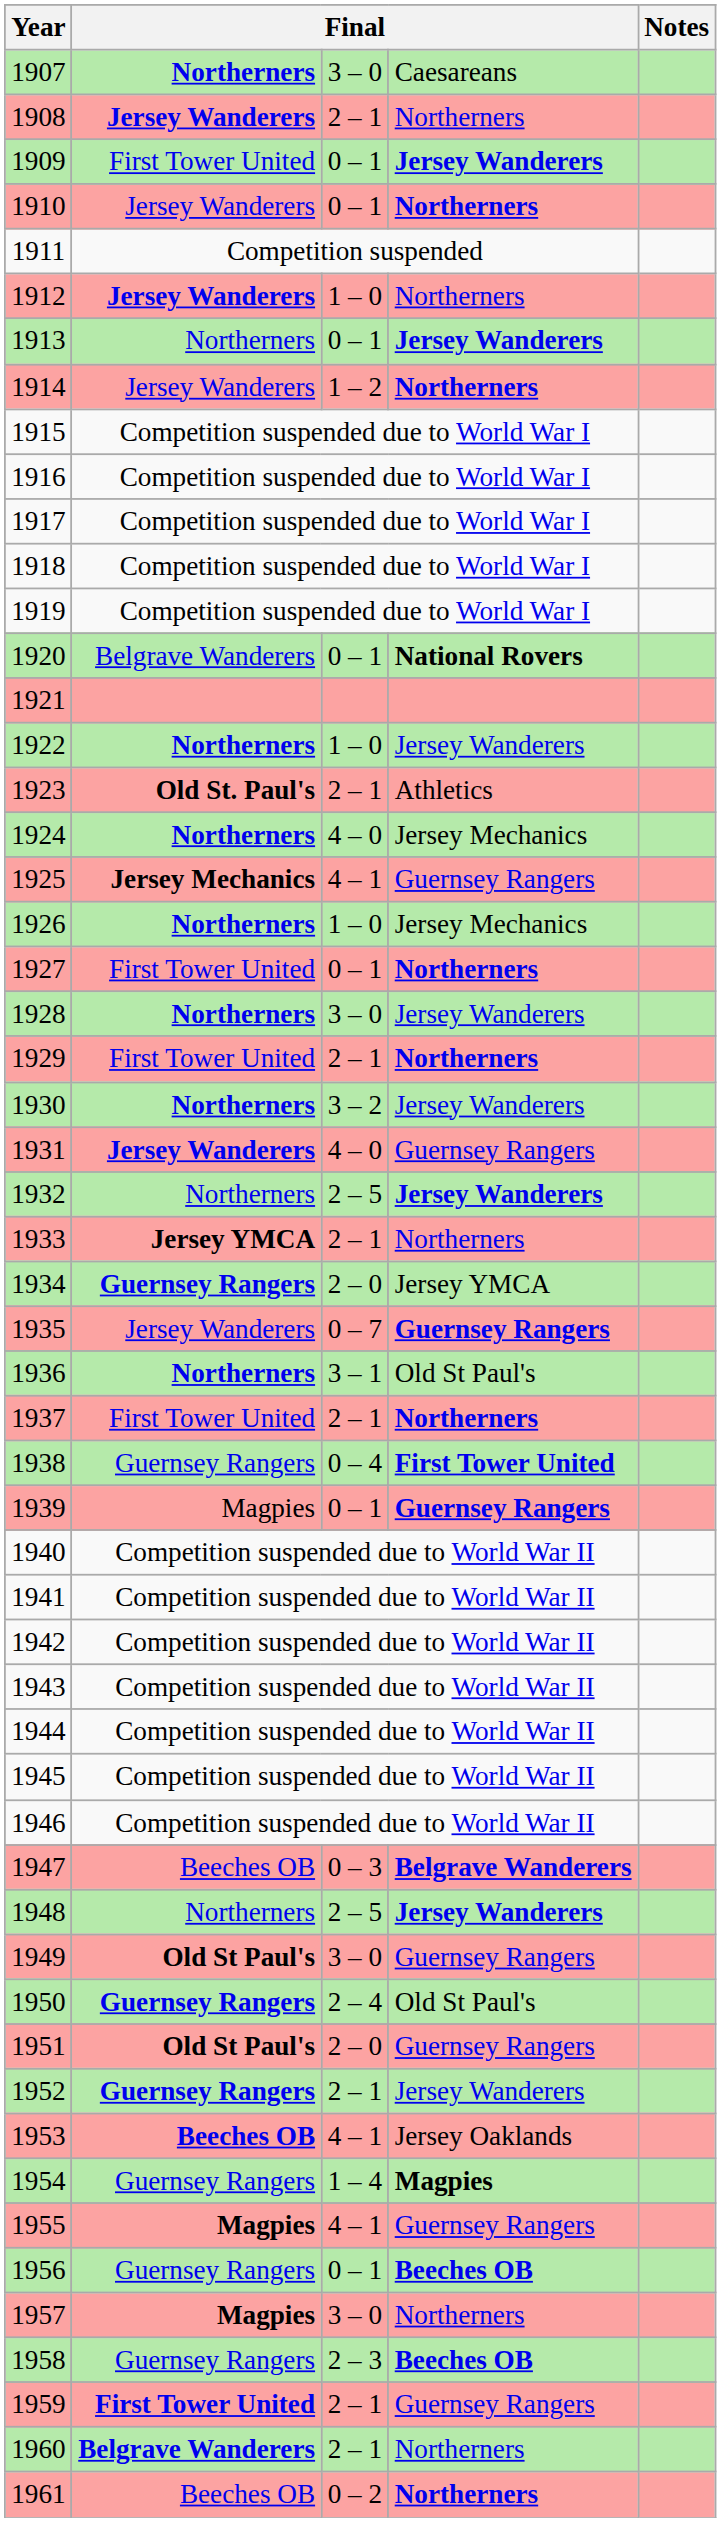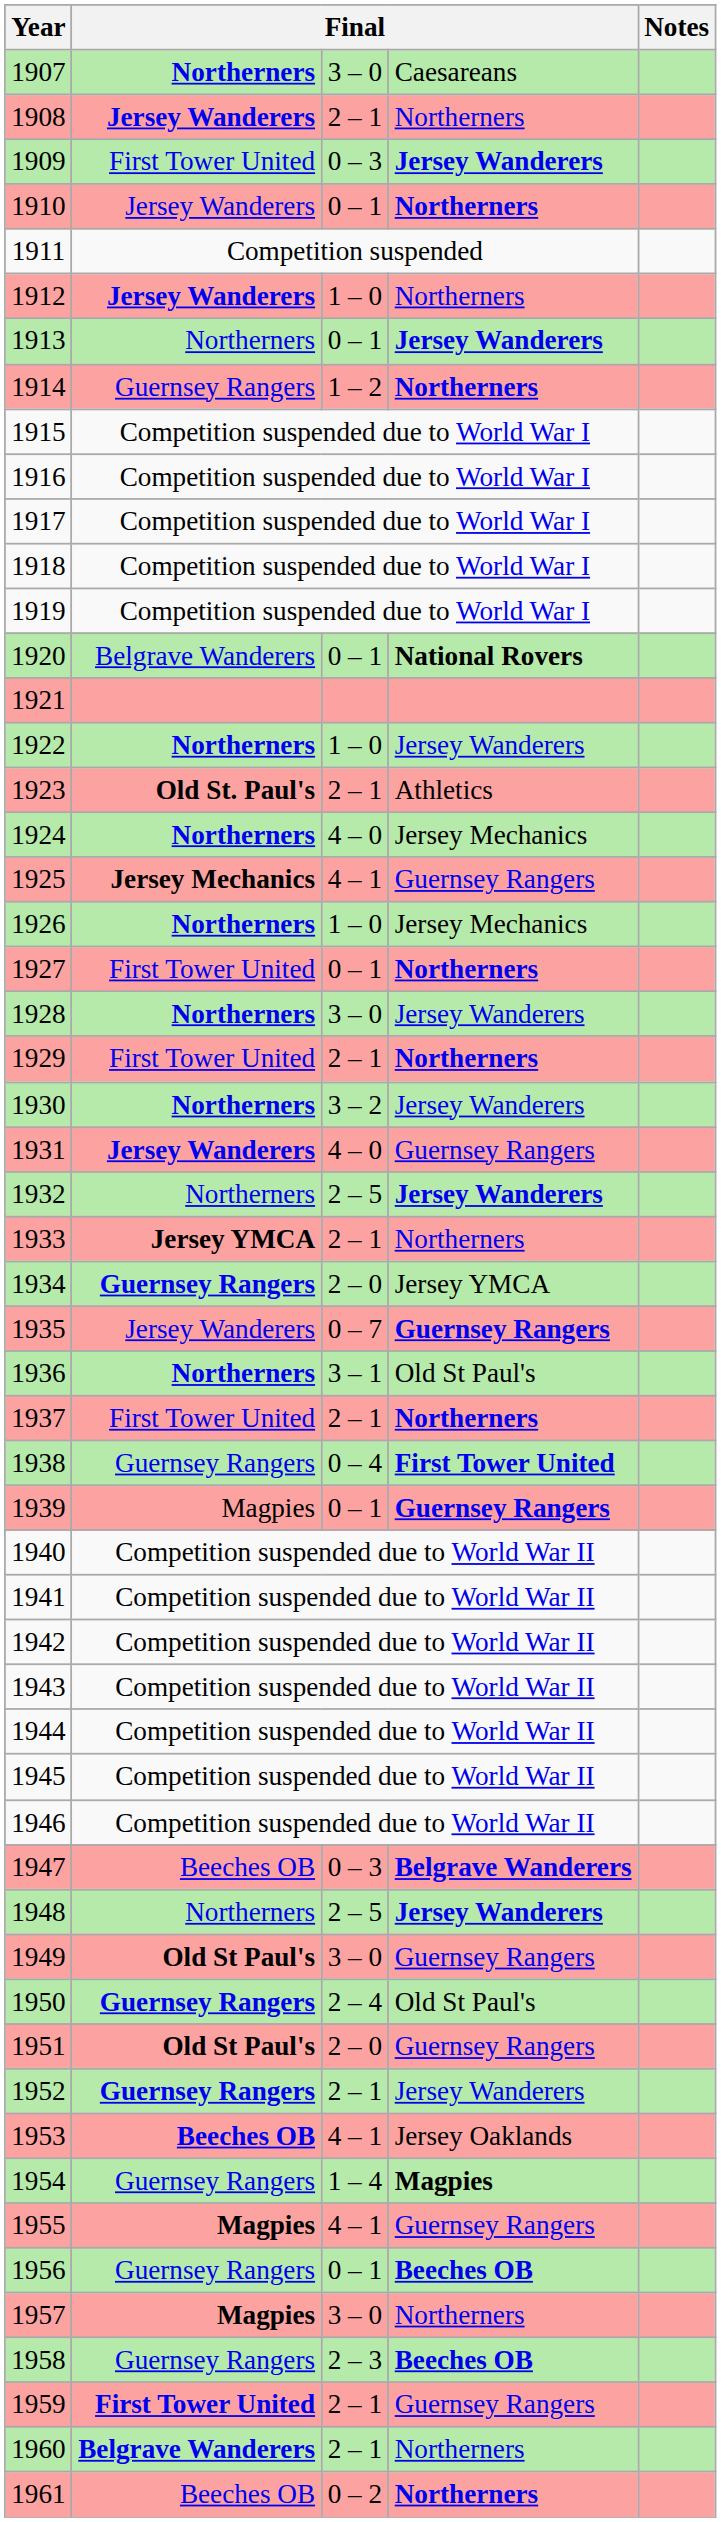1909 | column 3: 0 – 1 -> 0 – 3
1914 | column 2: Jersey Wanderers -> Guernsey Rangers
